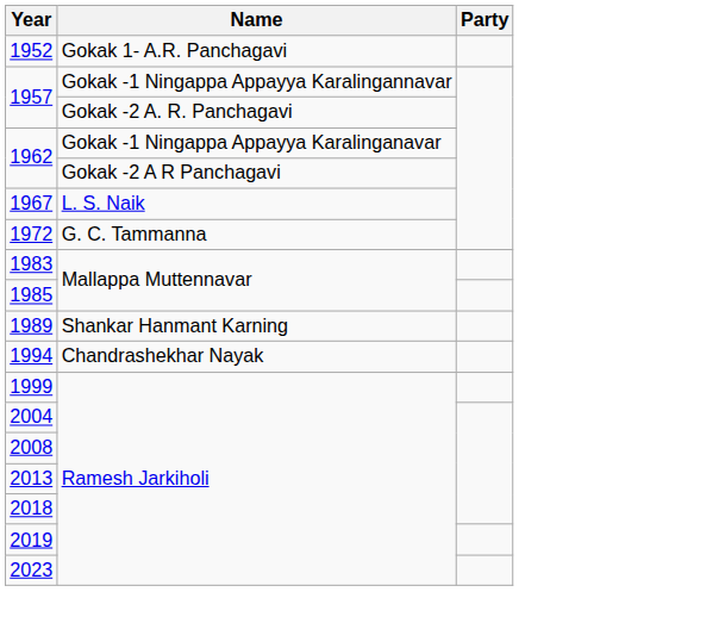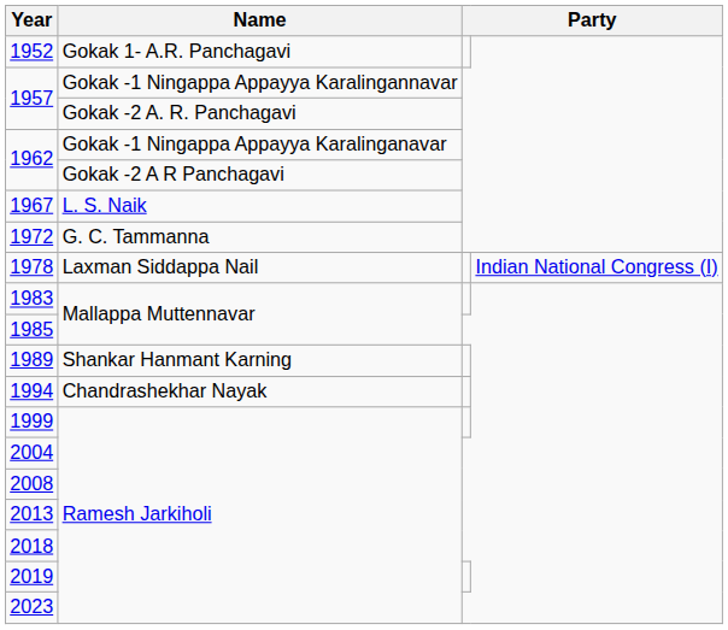+ row: 1978 | Laxman Siddappa Nail | Indian National Congress (I)
